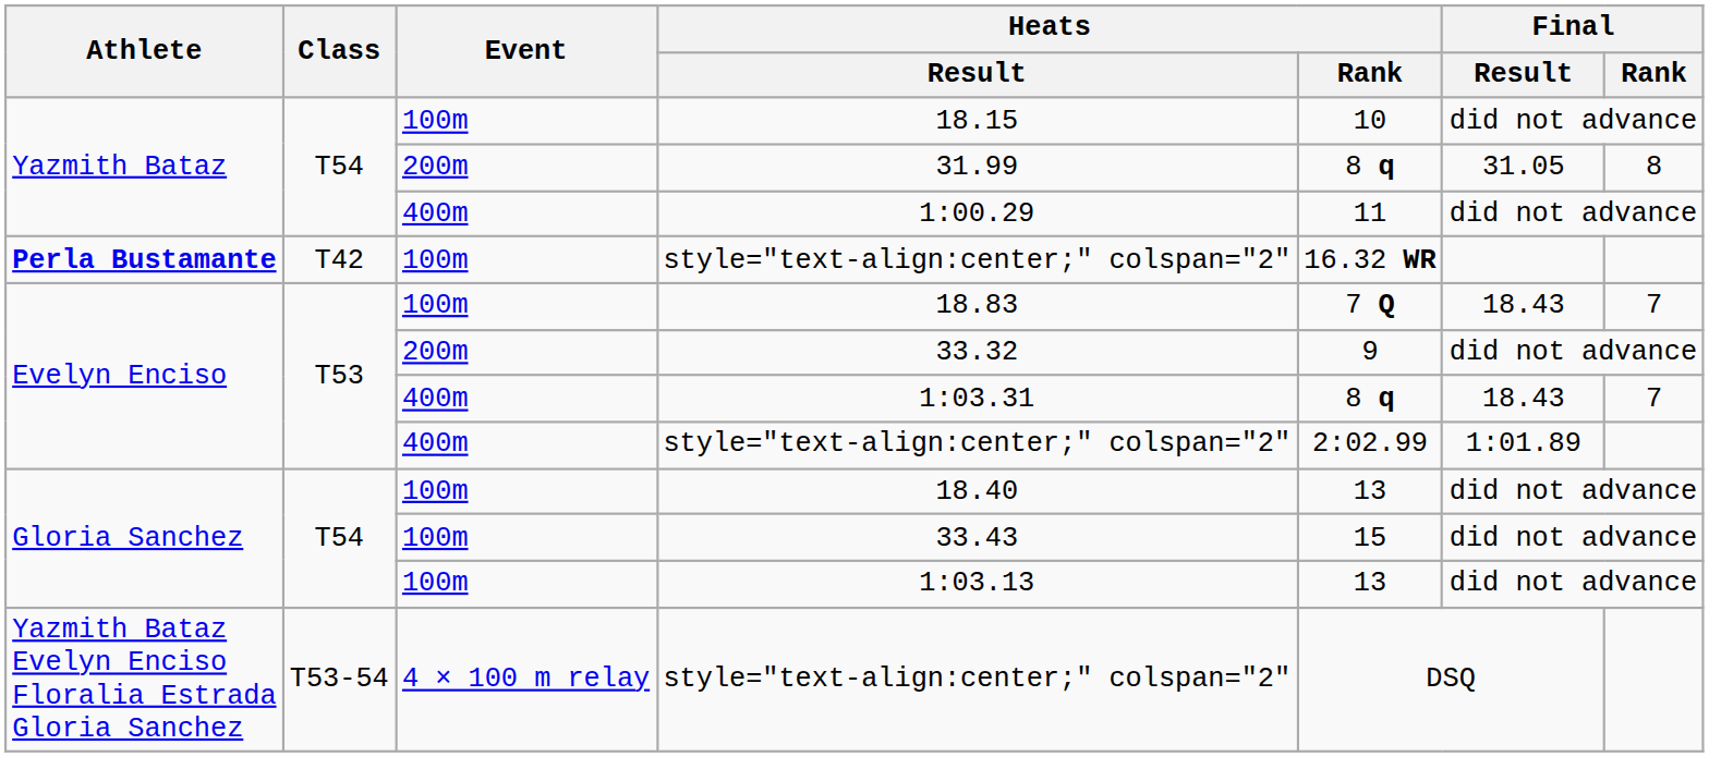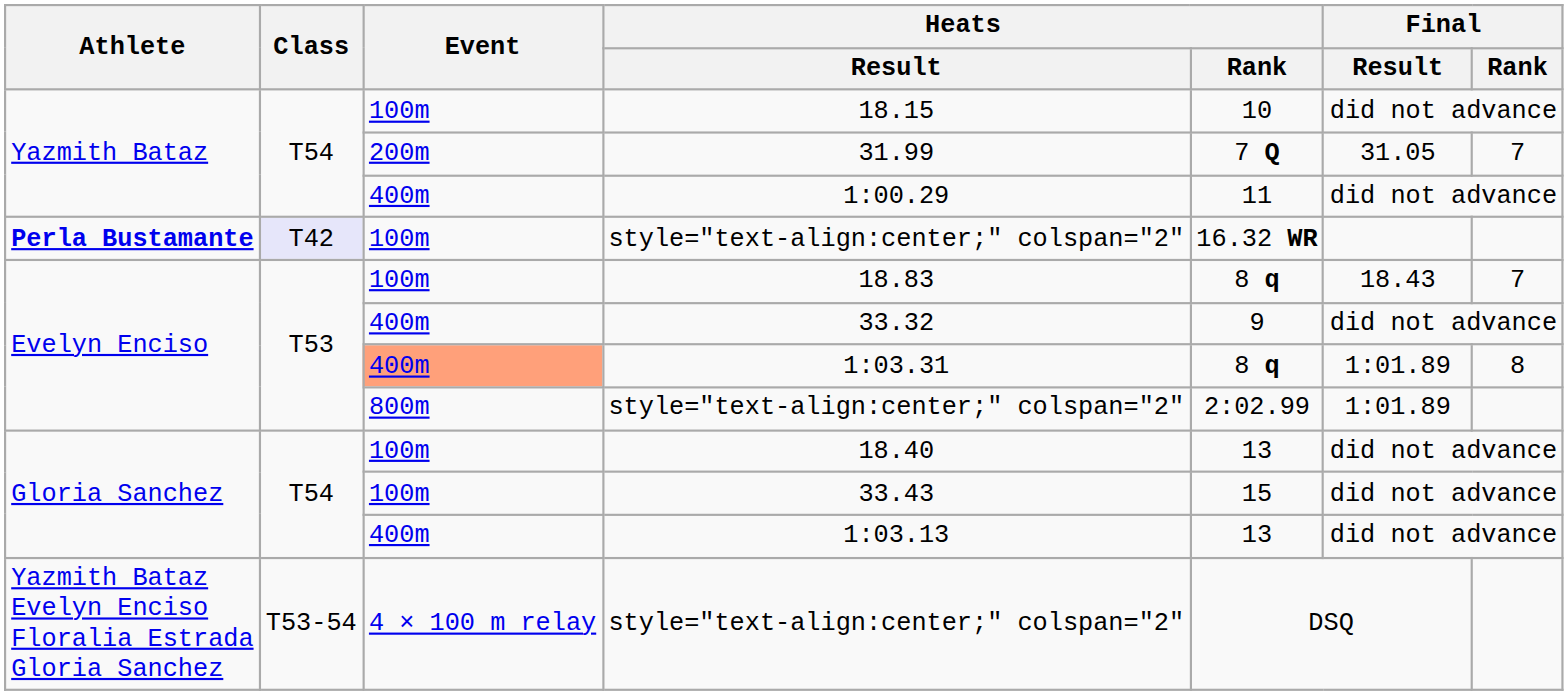31.99 | Heats / Rank: 8 q -> 7 Q
31.99 | Final / Rank: 8 -> 7
Perla Bustamante / style="text-align:center;" colspan="2" | Class: no background -> lavender background
18.83 | Heats / Rank: 7 Q -> 8 q
33.32 | Event: 200m -> 400m
1:03.31 | Event: no background -> lightsalmon background
1:03.31 | Final / Result: 18.43 -> 1:01.89
1:03.31 | Final / Rank: 7 -> 8
Evelyn Enciso / style="text-align:center;" colspan="2" | Event: 400m -> 800m
1:03.13 | Event: 100m -> 400m
